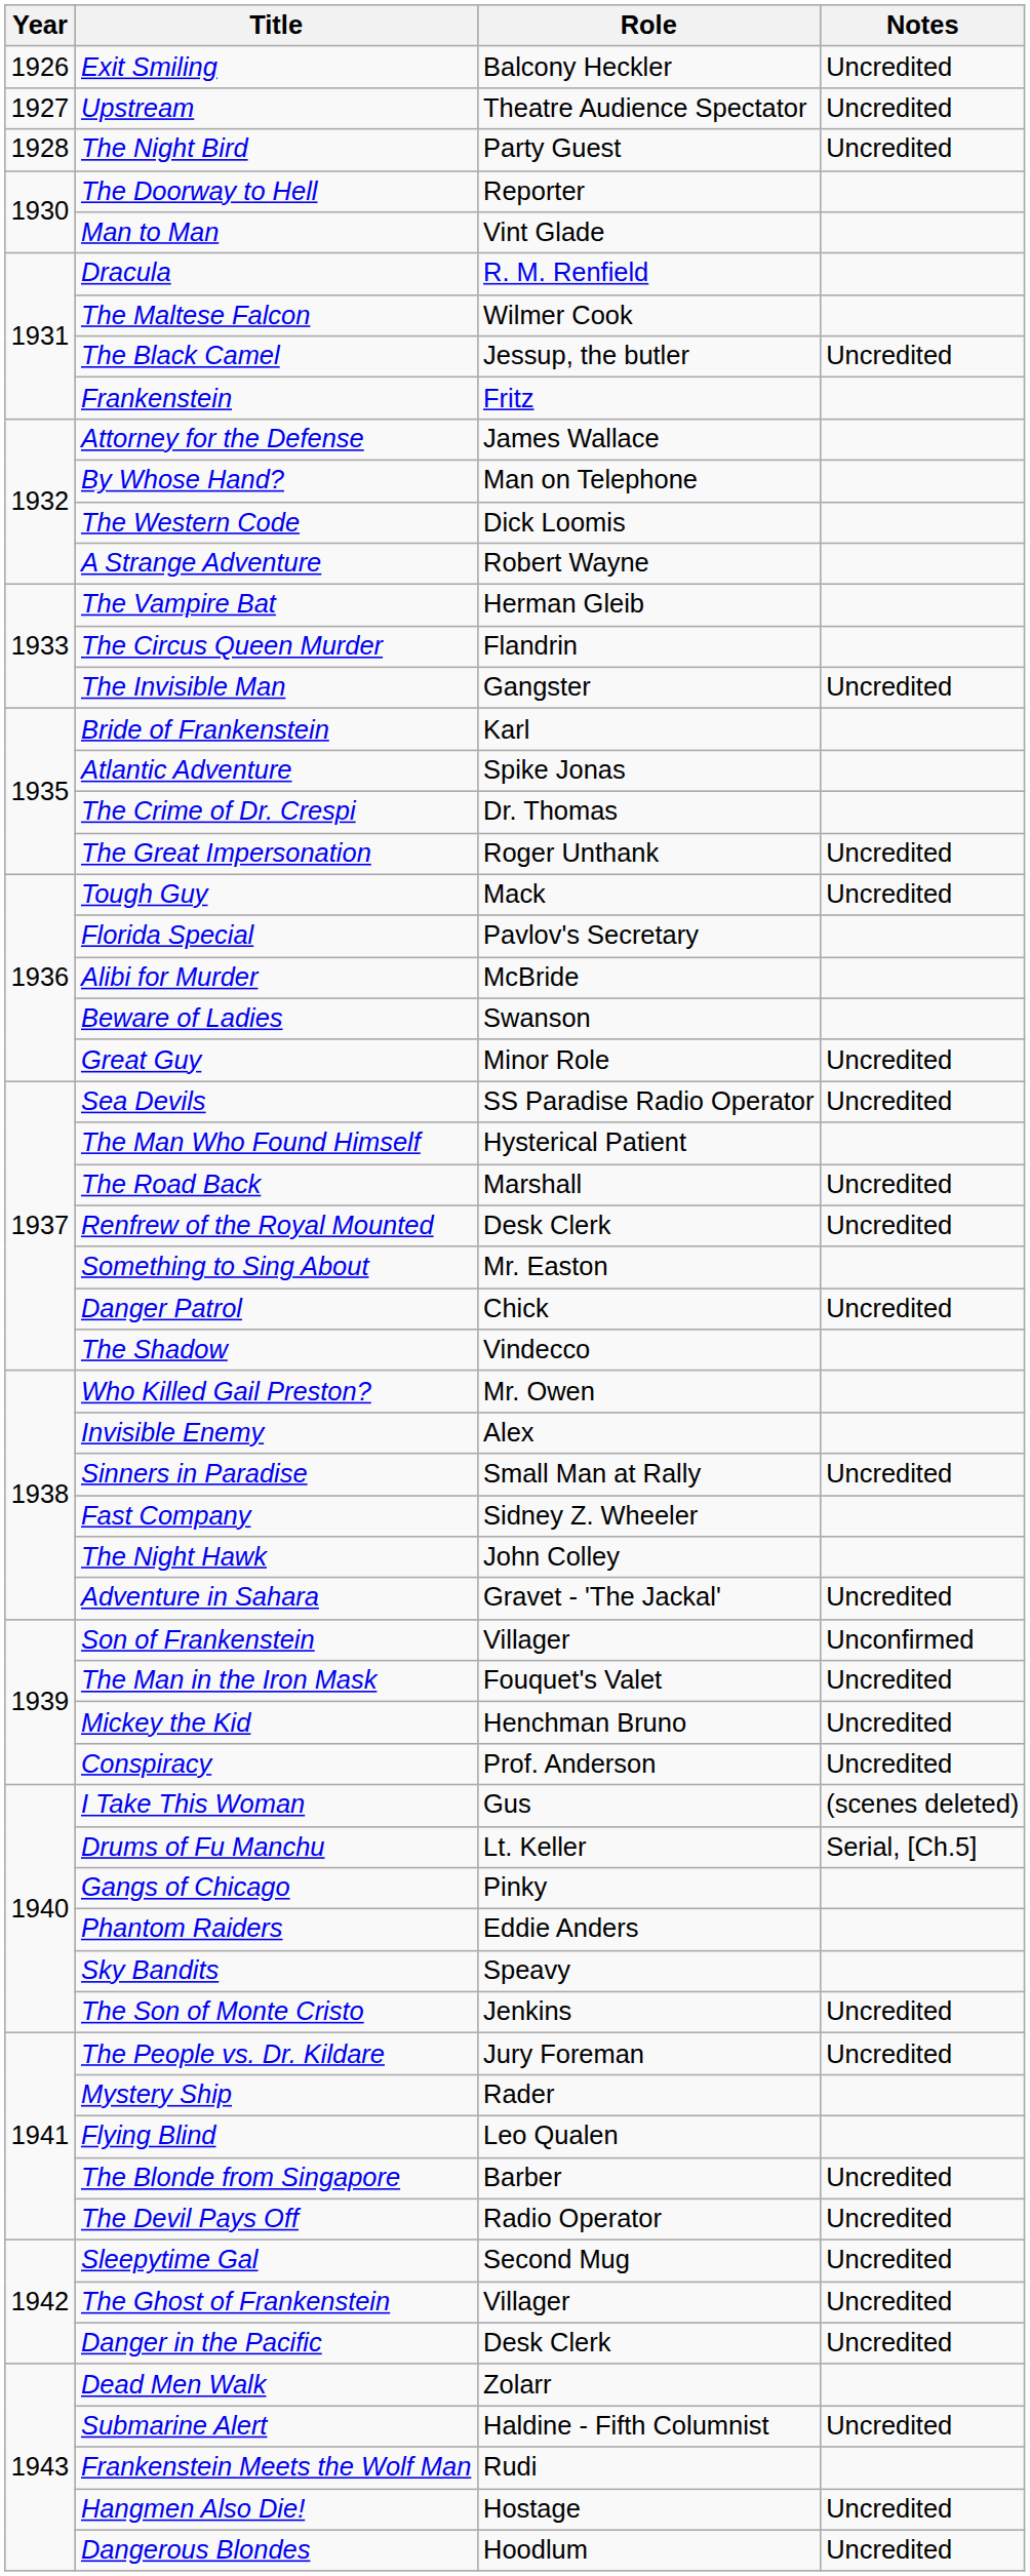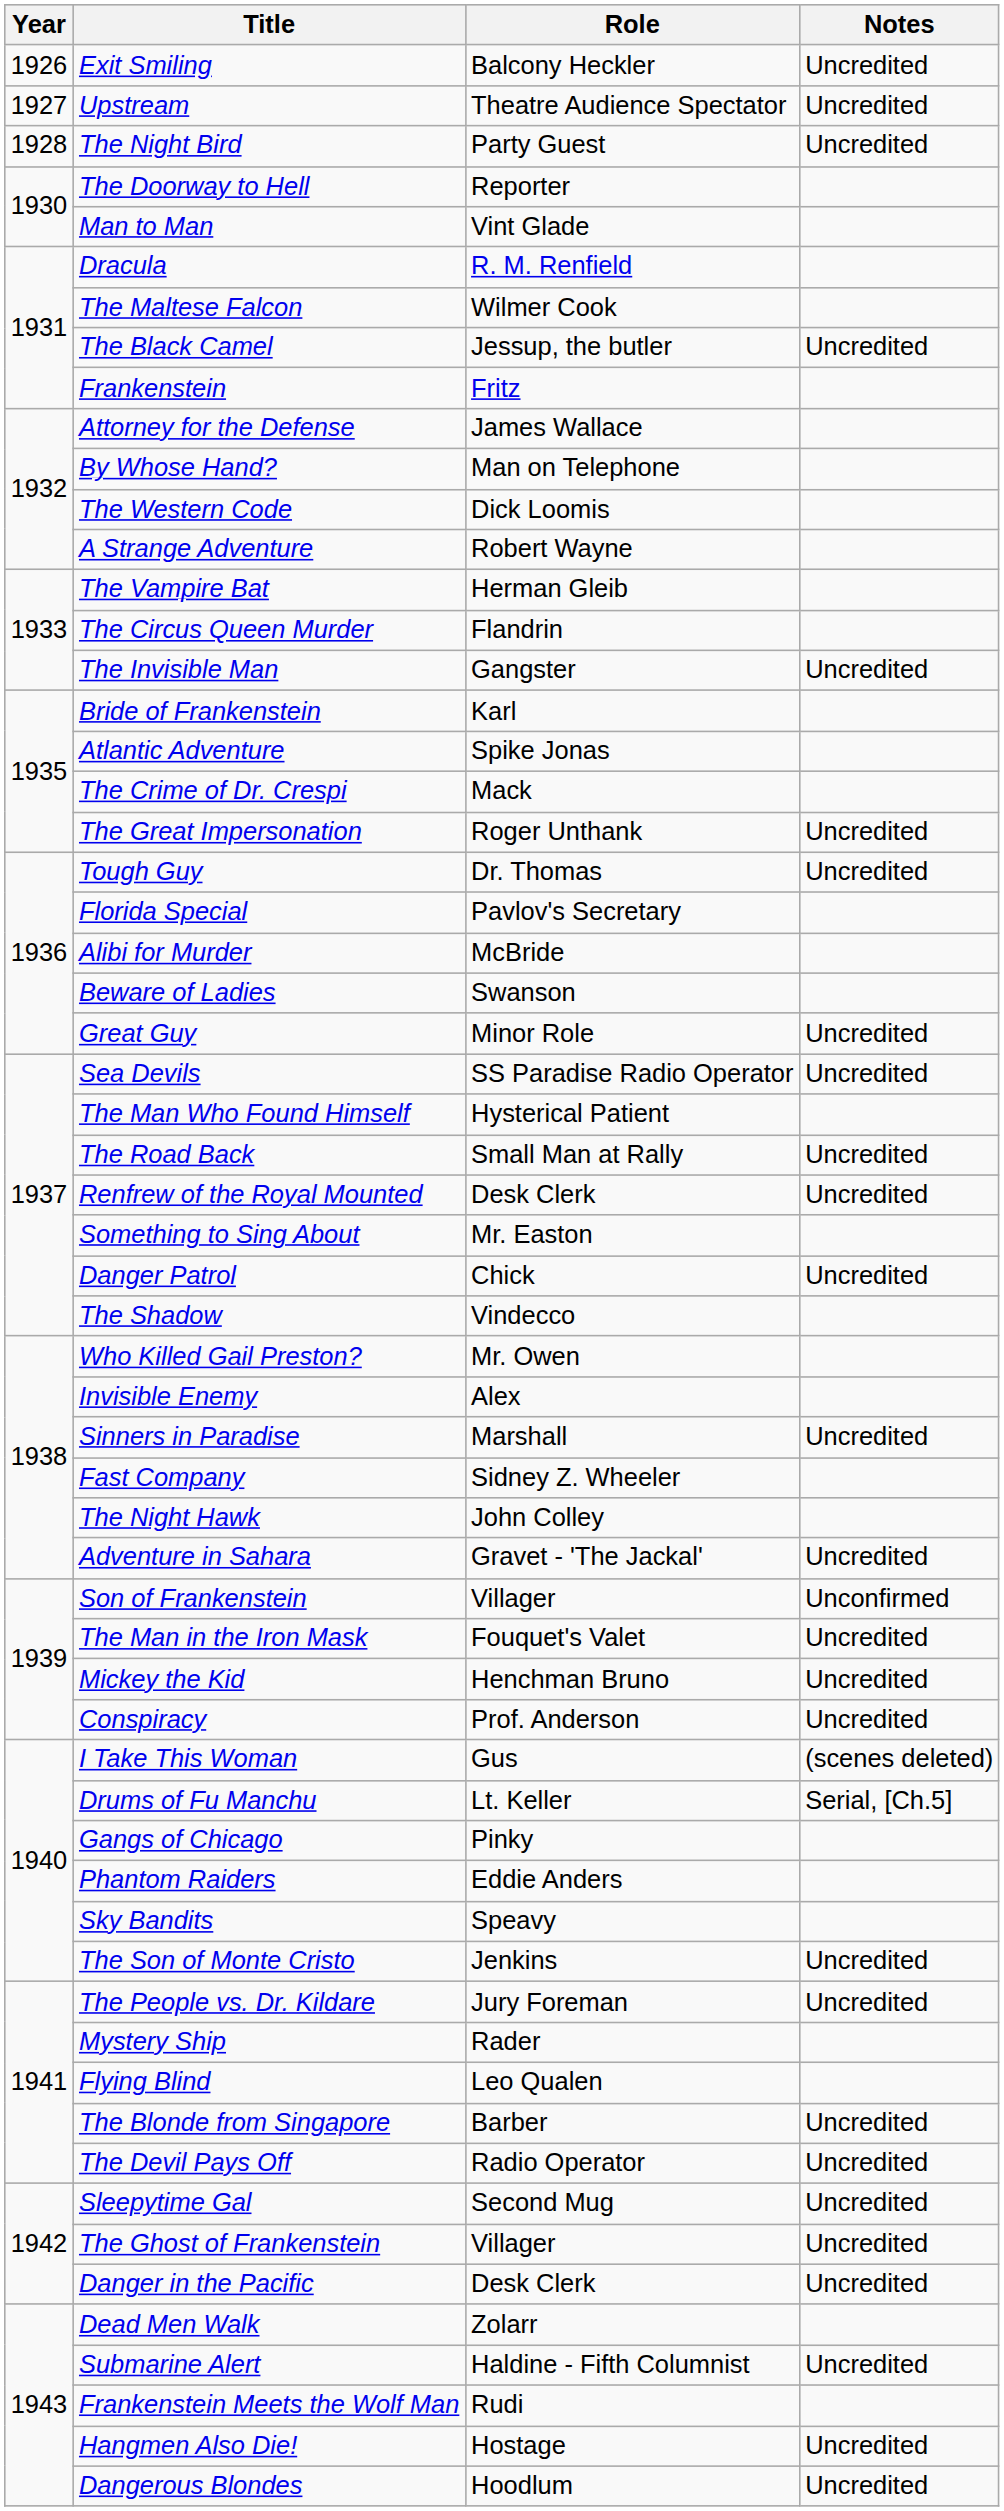The Crime of Dr. Crespi | Role: Dr. Thomas -> Mack
Tough Guy | Role: Mack -> Dr. Thomas
The Road Back | Role: Marshall -> Small Man at Rally
Sinners in Paradise | Role: Small Man at Rally -> Marshall
